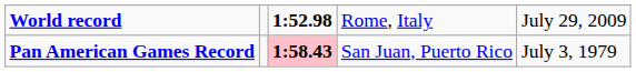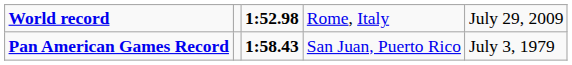Pan American Games Record | column 3: pink background -> no background
